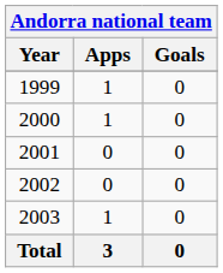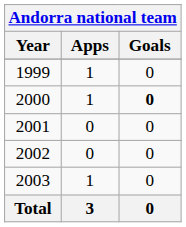2000 | Goals: normal -> bold
